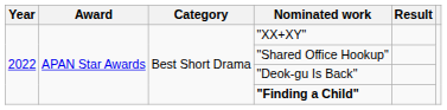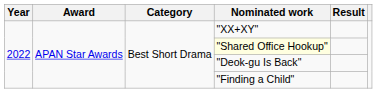"Shared Office Hookup" | Nominated work: no background -> lightyellow background
"Finding a Child" | Nominated work: bold -> normal
